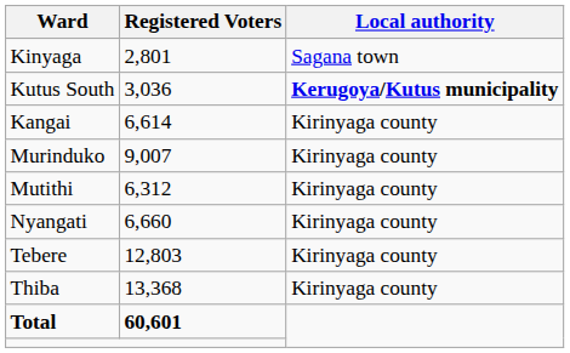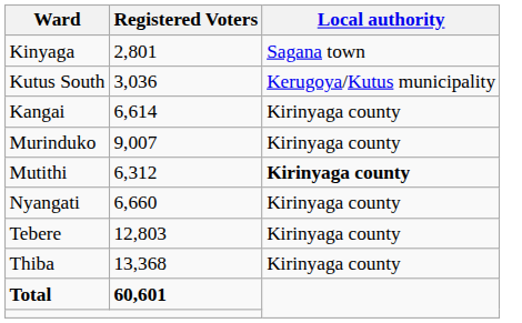Kutus South | Local authority: bold -> normal
Mutithi | Local authority: normal -> bold
